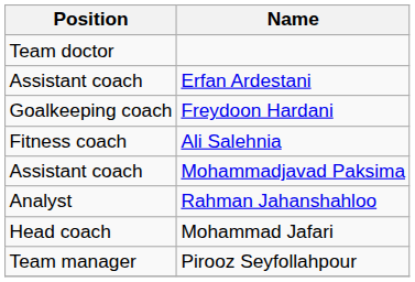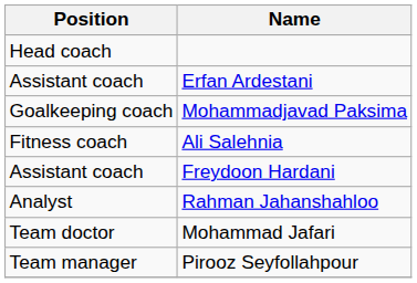row 2 | Position: Team doctor -> Head coach
row 4 | Name: Freydoon Hardani -> Mohammadjavad Paksima
row 6 | Name: Mohammadjavad Paksima -> Freydoon Hardani
row 8 | Position: Head coach -> Team doctor
